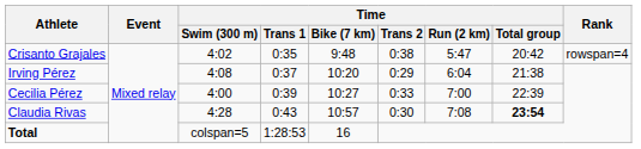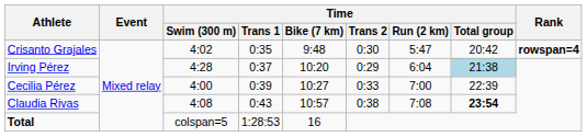Crisanto Grajales | Time / Trans 2: 0:38 -> 0:30
Crisanto Grajales | Rank: normal -> bold
Irving Pérez | Time / Swim (300 m): 4:08 -> 4:28
Irving Pérez | Time / Total group: no background -> lightblue background
Claudia Rivas | Time / Swim (300 m): 4:28 -> 4:08
Claudia Rivas | Time / Trans 2: 0:30 -> 0:38
